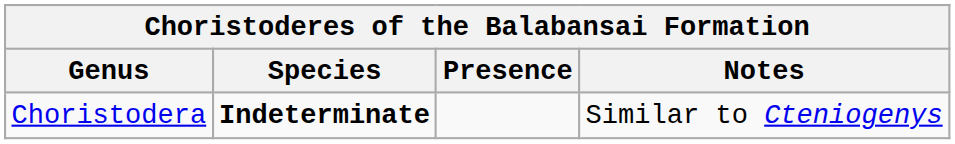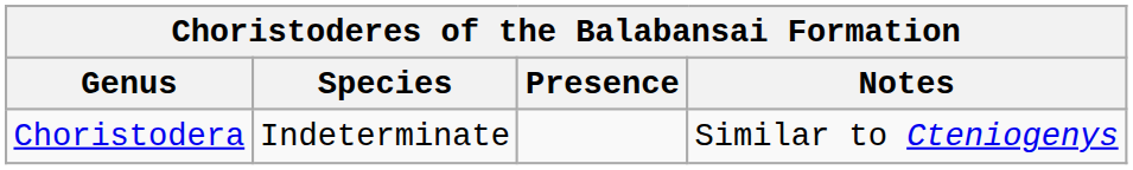Choristodera | Species: bold -> normal
